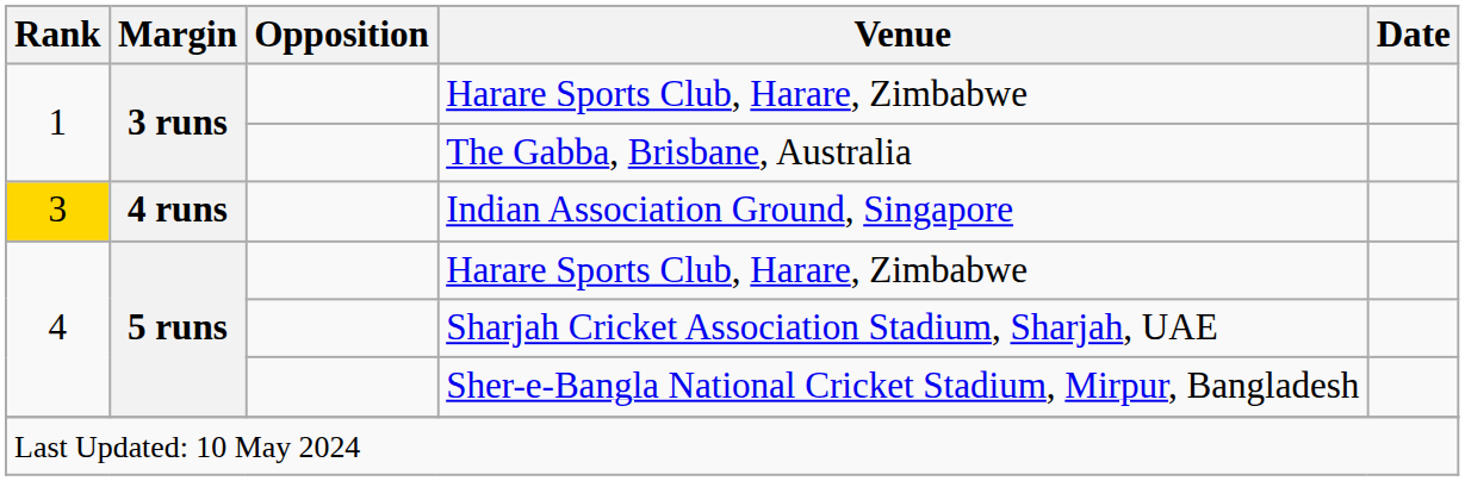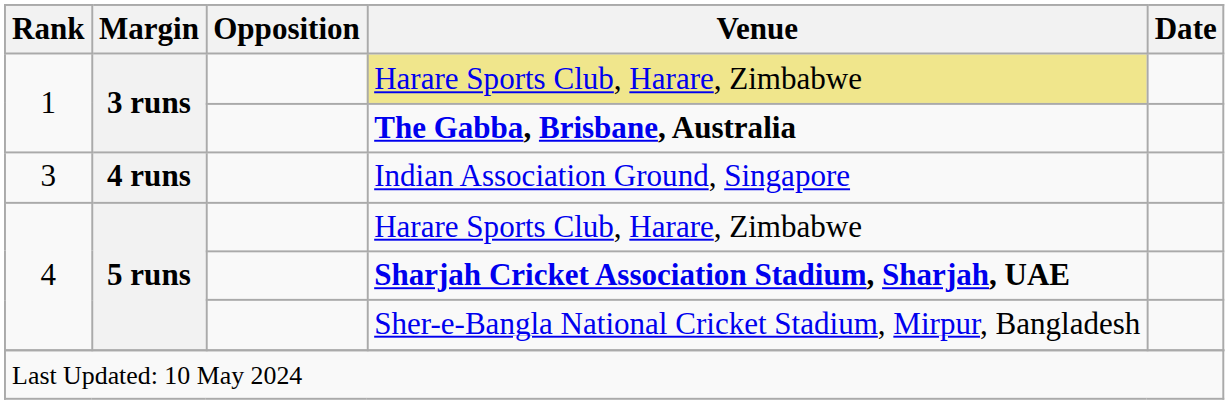1 / Harare Sports Club, Harare, Zimbabwe | Venue: no background -> khaki background
The Gabba, Brisbane, Australia | Venue: normal -> bold
Indian Association Ground, Singapore | Rank: gold background -> no background
Sharjah Cricket Association Stadium, Sharjah, UAE | Venue: normal -> bold
